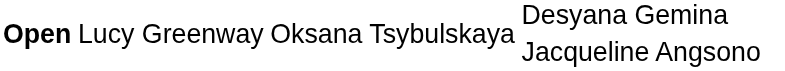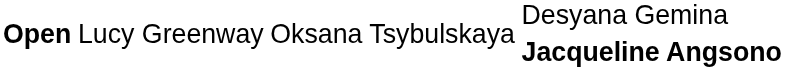row 2 | column 4: normal -> bold
